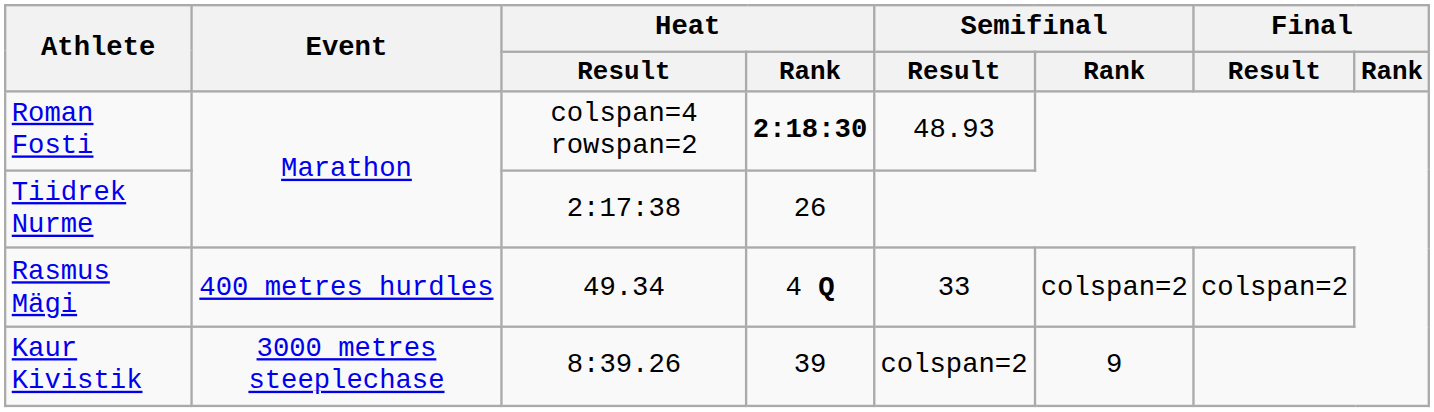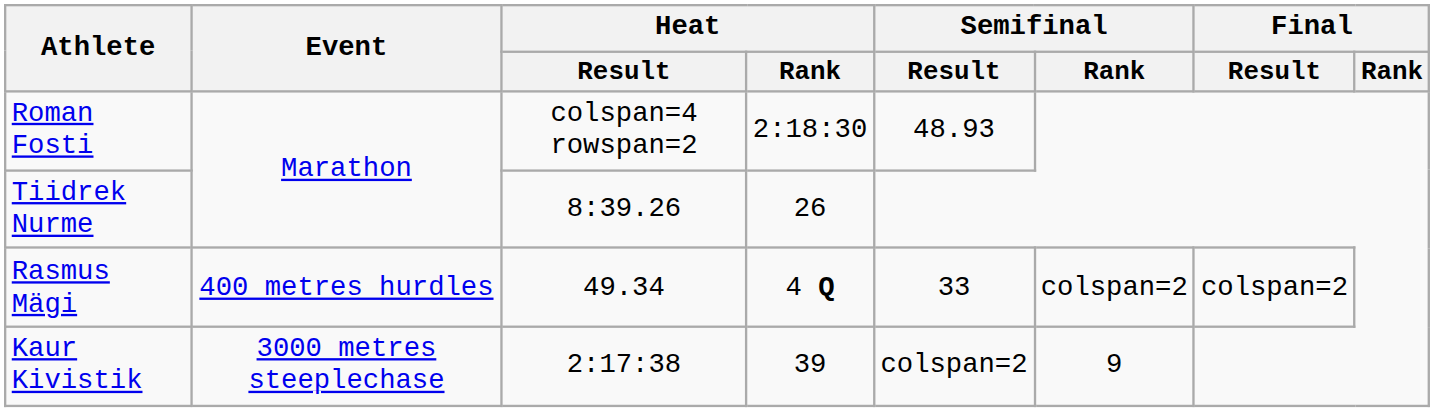Roman Fosti | Heat / Rank: bold -> normal
Tiidrek Nurme | Heat / Result: 2:17:38 -> 8:39.26
Kaur Kivistik | Heat / Result: 8:39.26 -> 2:17:38
